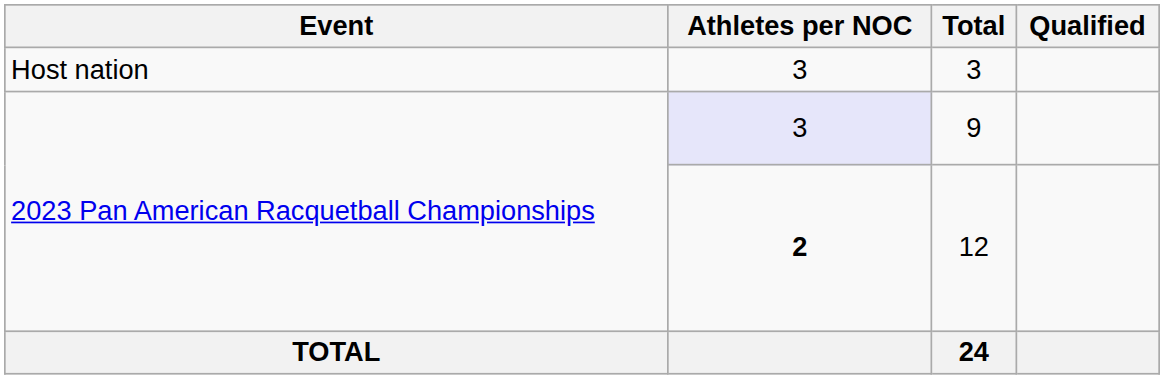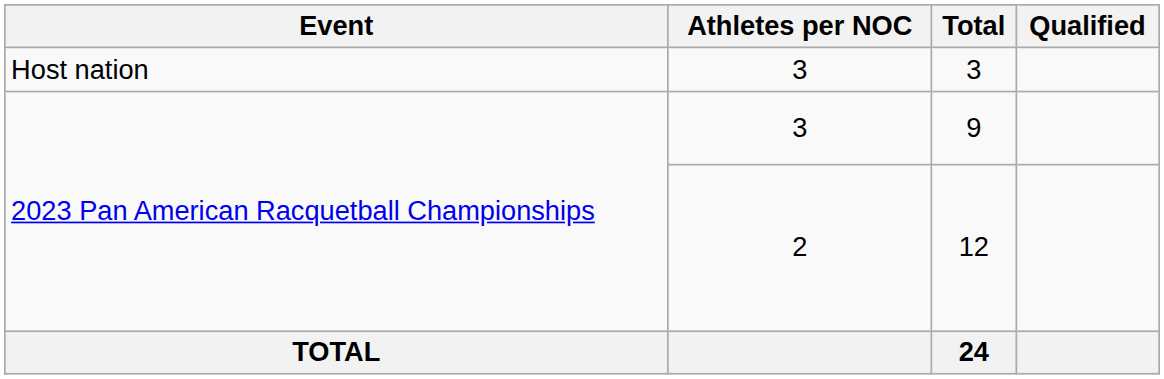9 | Athletes per NOC: lavender background -> no background
12 | Athletes per NOC: bold -> normal
